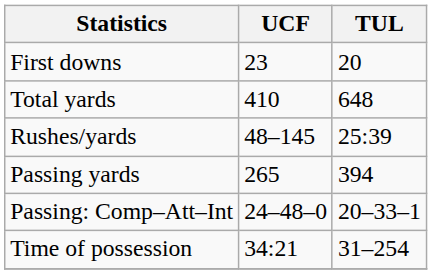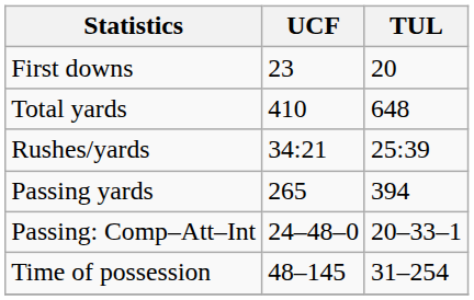Rushes/yards | UCF: 48–145 -> 34:21
Time of possession | UCF: 34:21 -> 48–145
